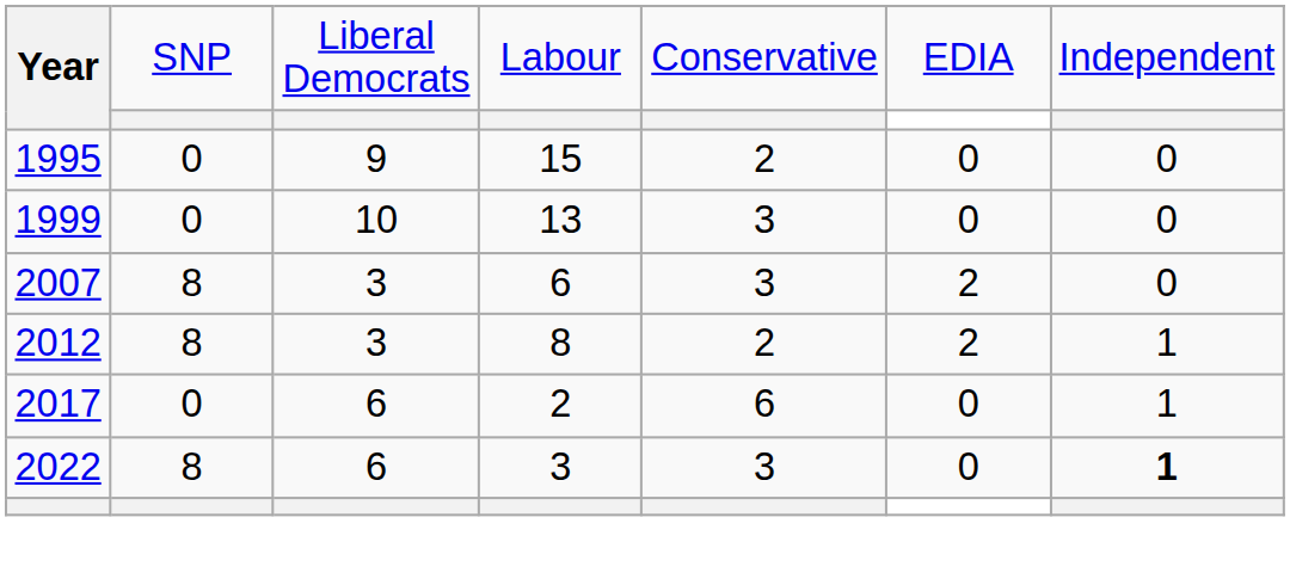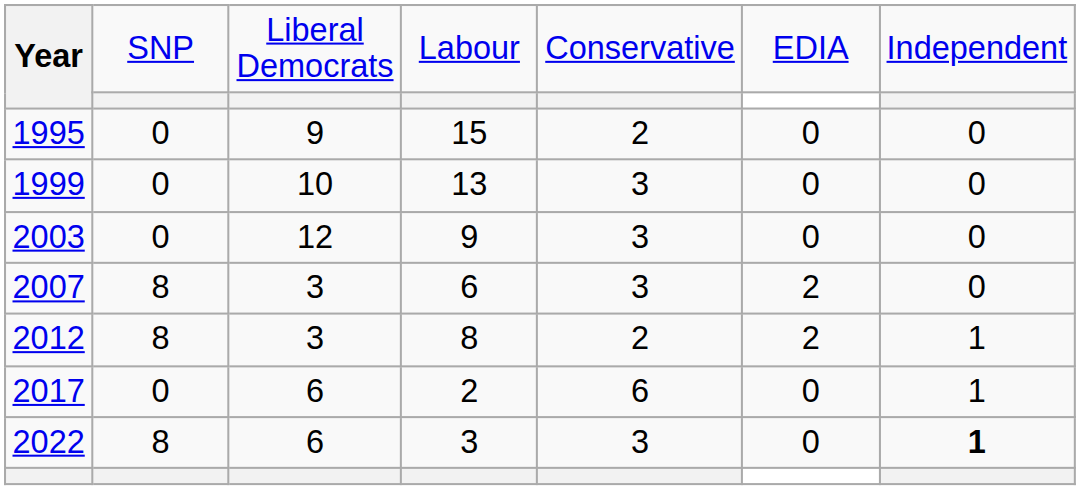+ row: 2003 | 0 | 12 | 9 | 3 | 0 | 0
